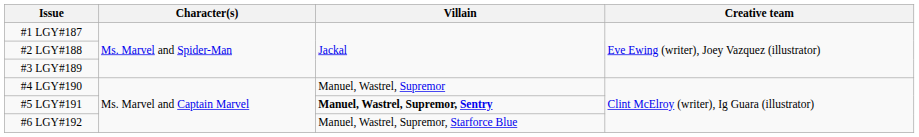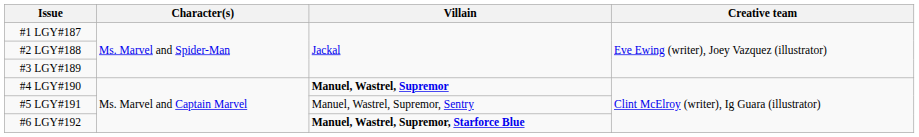#4 LGY#190 | Villain: normal -> bold
#5 LGY#191 | Villain: bold -> normal
#6 LGY#192 | Villain: normal -> bold
